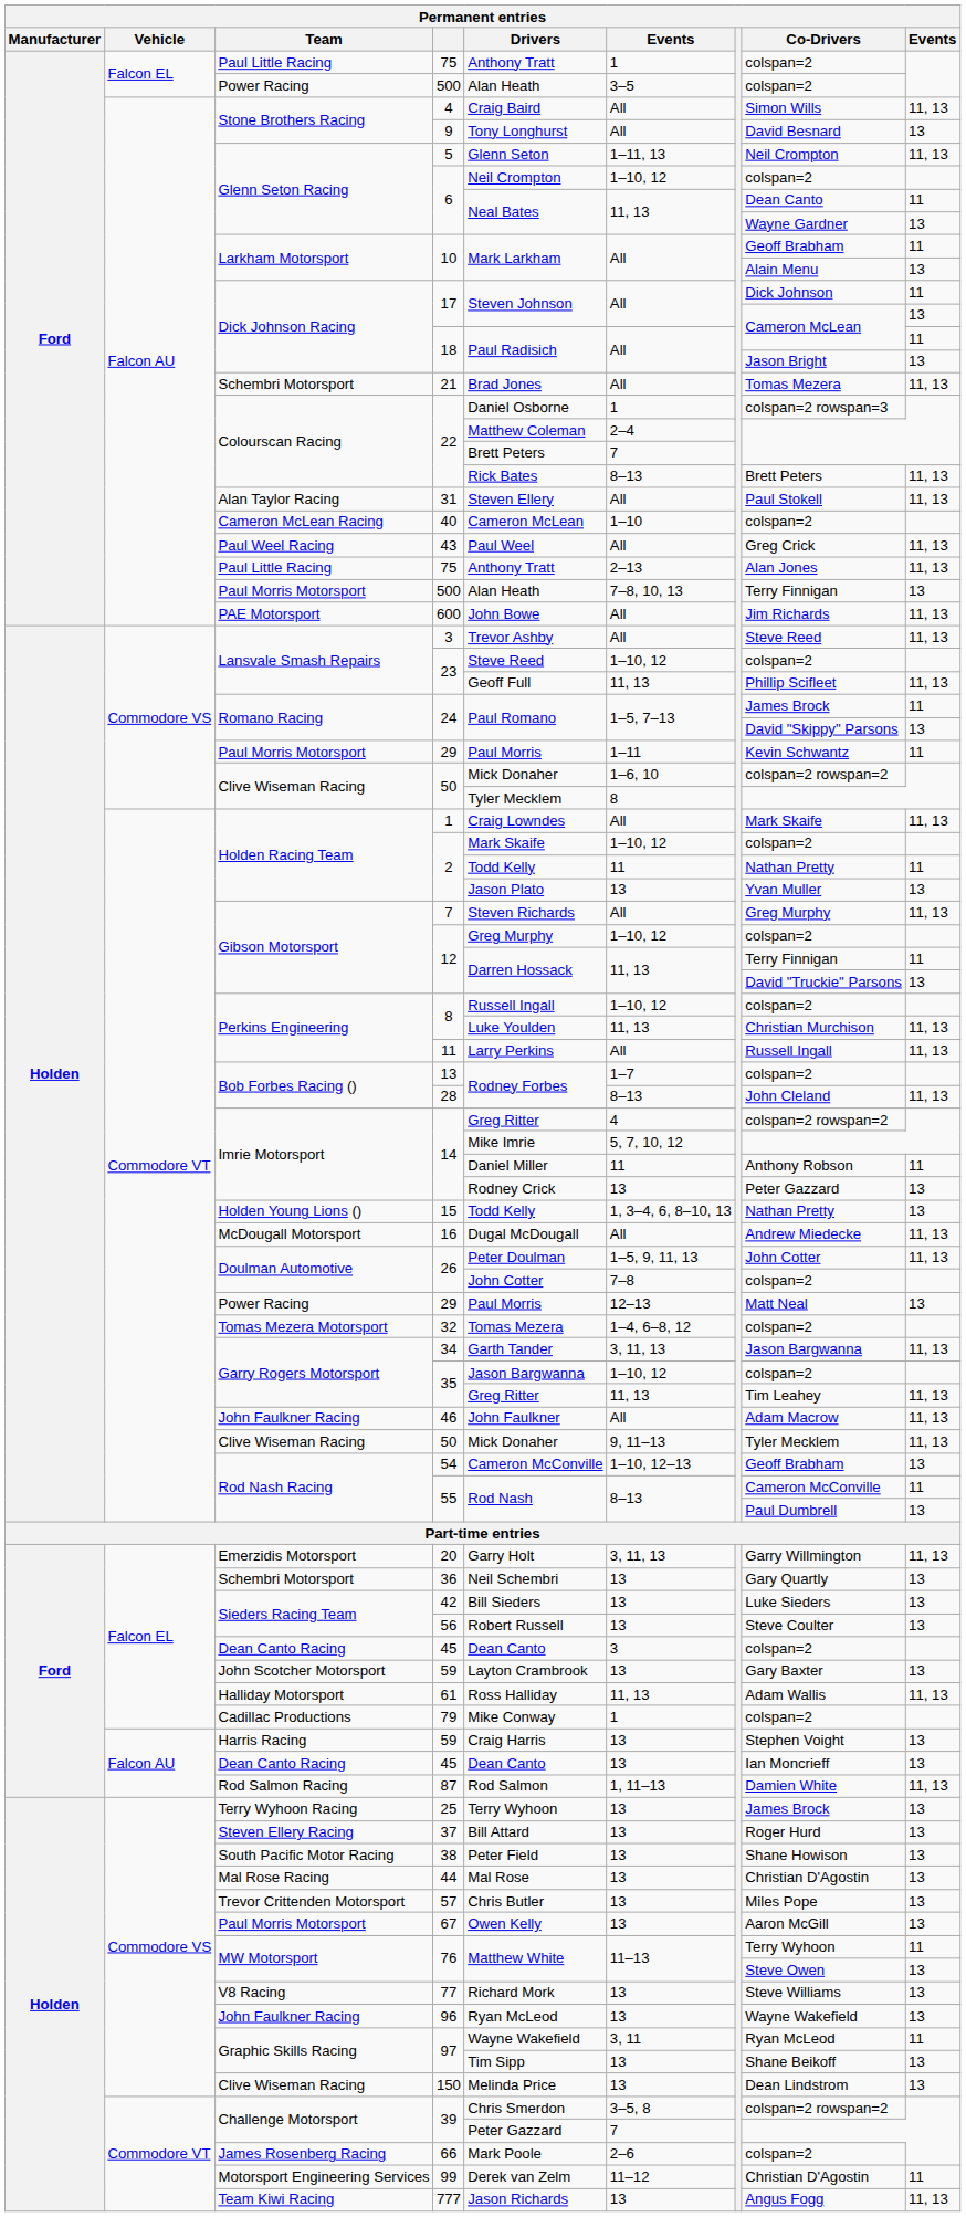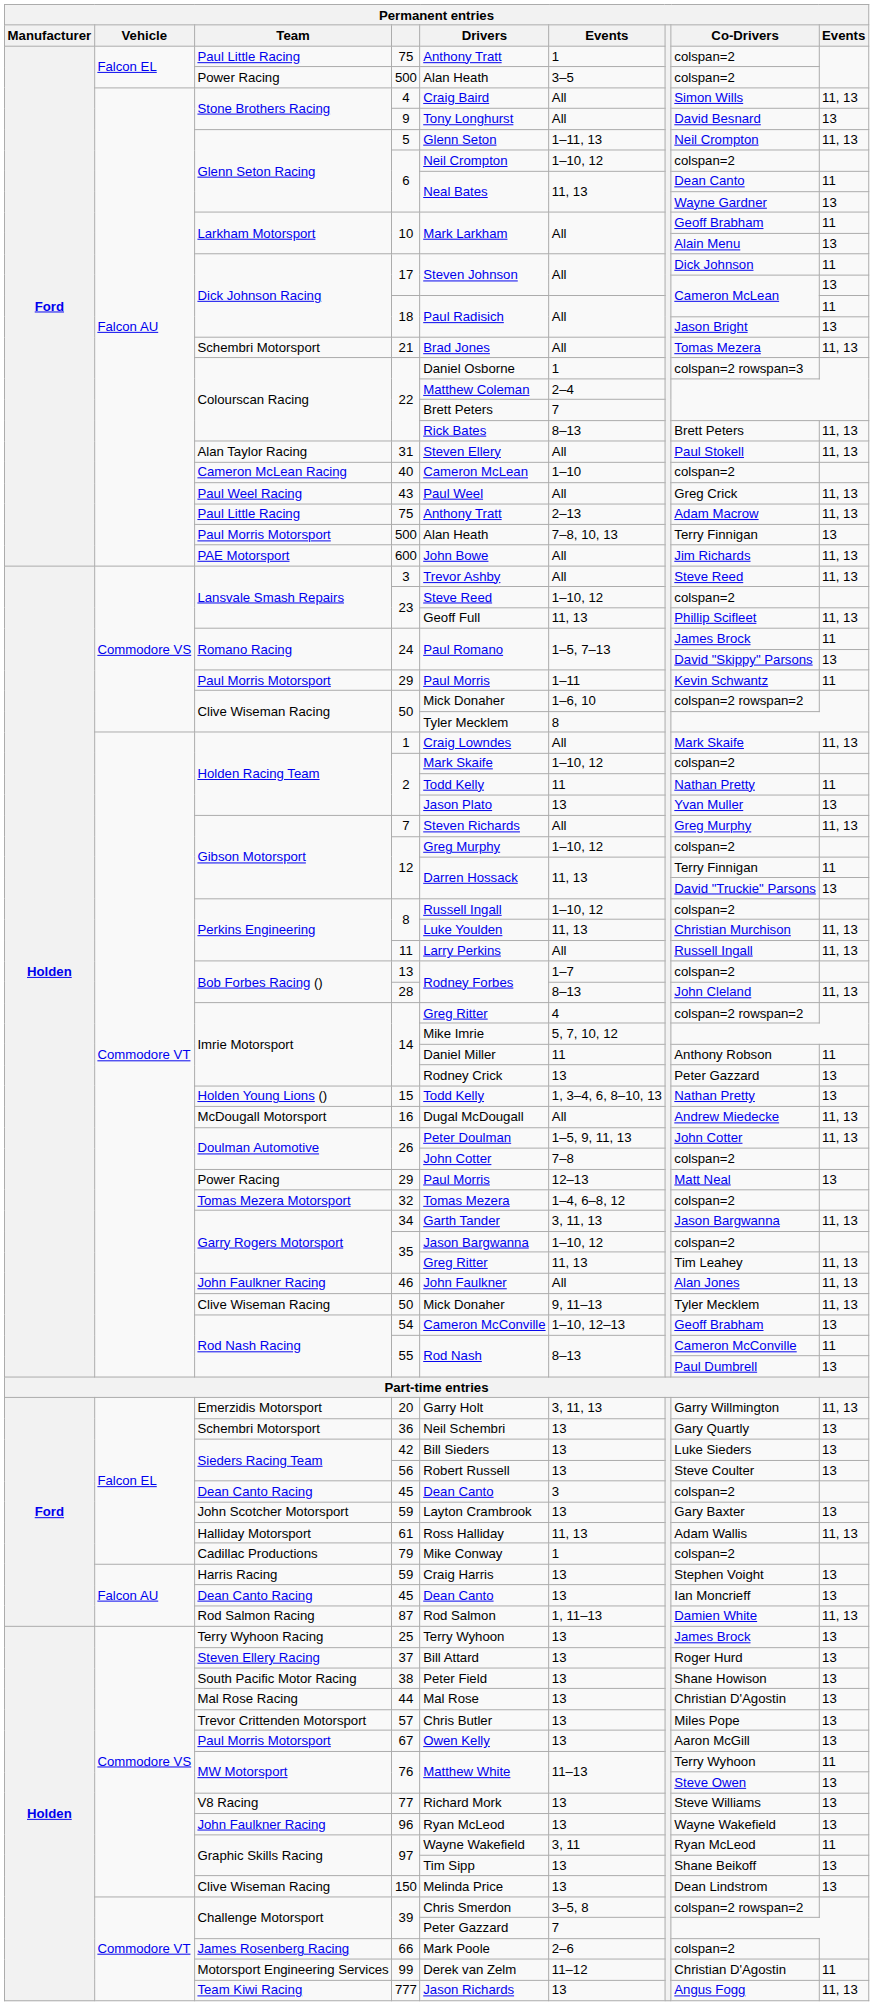Falcon AU / 75 | Co-Drivers: Alan Jones -> Adam Macrow
46 | Co-Drivers: Adam Macrow -> Alan Jones
